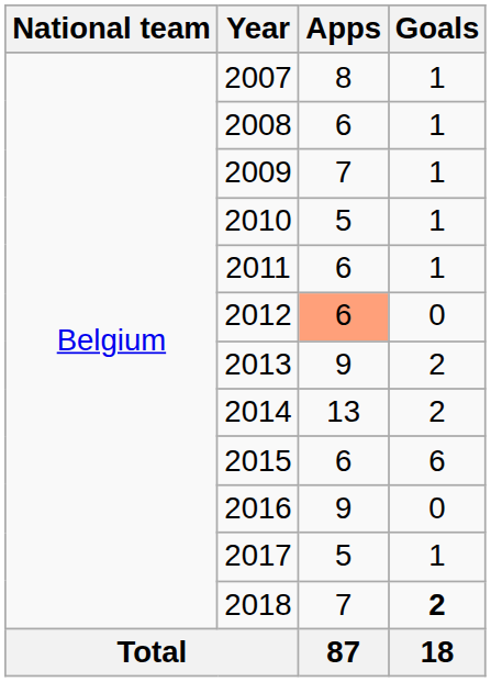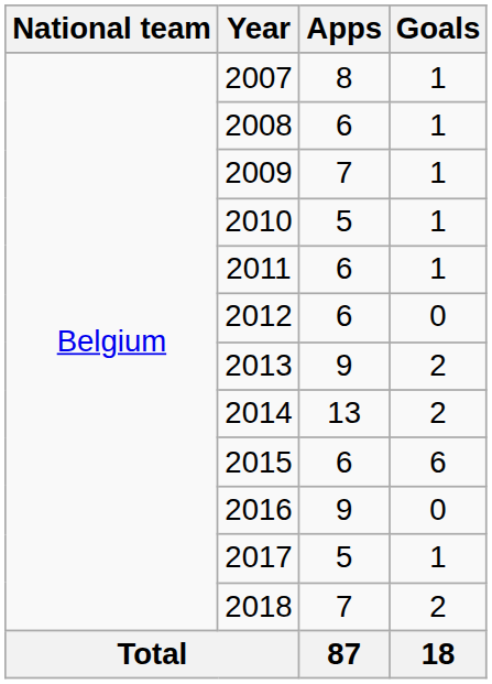2012 | Apps: lightsalmon background -> no background
2018 | Goals: bold -> normal
